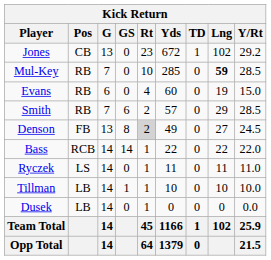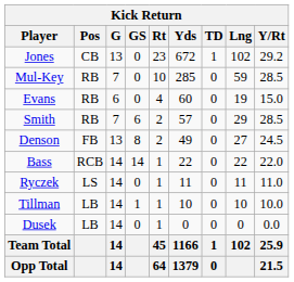Mul-Key | Lng: bold -> normal
Denson | Rt: lightgrey background -> no background
